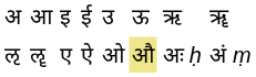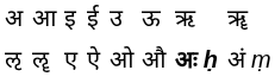ऌ | column 6: khaki background -> no background
ऌ | column 7: normal -> bold
